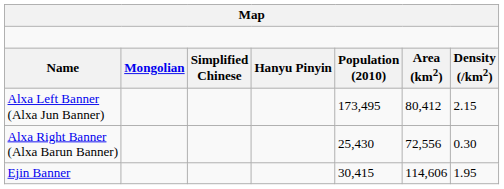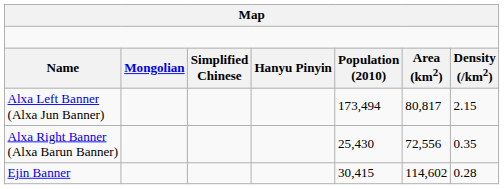Alxa Left Banner (Alxa Jun Banner) | column 5: 173,495 -> 173,494
Alxa Left Banner (Alxa Jun Banner) | column 6: 80,412 -> 80,817
Alxa Right Banner (Alxa Barun Banner) | column 7: 0.30 -> 0.35
Ejin Banner | column 6: 114,606 -> 114,602
Ejin Banner | column 7: 1.95 -> 0.28
